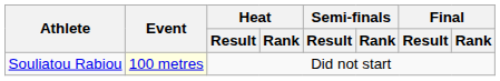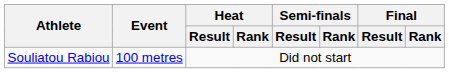Souliatou Rabiou | Event: lightyellow background -> no background
